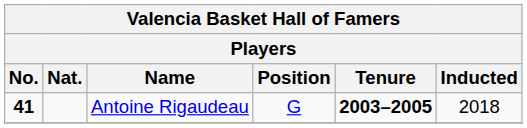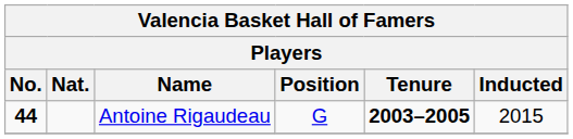Antoine Rigaudeau | No.: 41 -> 44
Antoine Rigaudeau | Inducted: 2018 -> 2015
